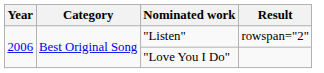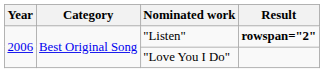"Listen" | Result: normal -> bold
